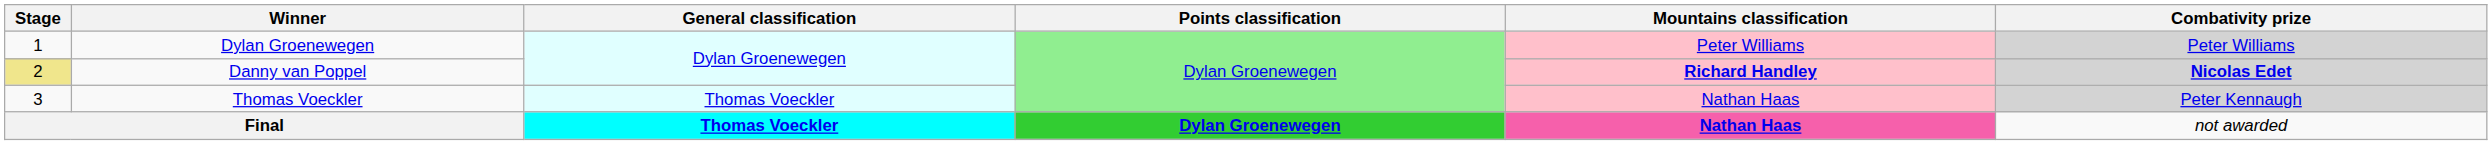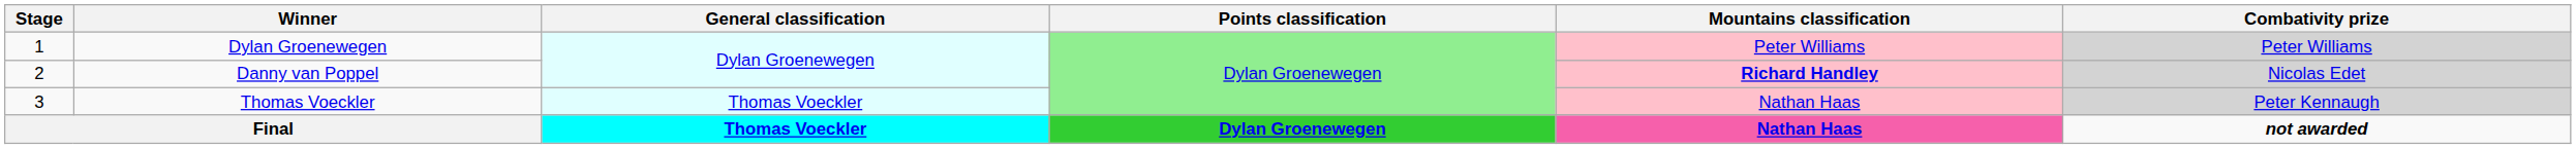Danny van Poppel | Stage: khaki background -> no background
Danny van Poppel | Combativity prize: bold -> normal
Final | Combativity prize: normal -> bold
